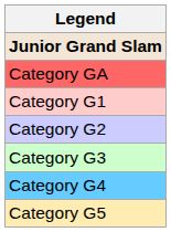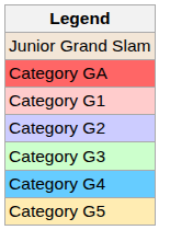row 2 | column 1: bold -> normal
